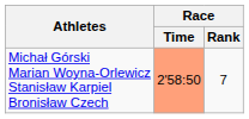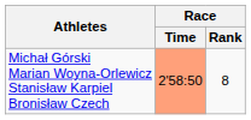row 3 | Race / Rank: 7 -> 8
